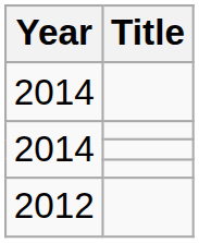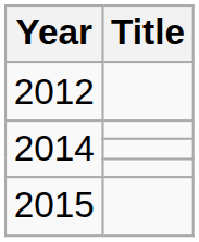row 2 | Year: 2014 -> 2012
row 6 | Year: 2012 -> 2015
